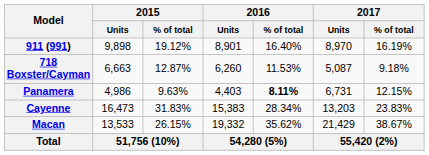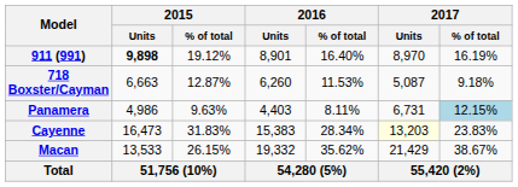911 (991) | 2015 / Units: normal -> bold
Panamera | 2016 / % of total: bold -> normal
Panamera | 2017 / % of total: no background -> lightblue background
Cayenne | 2017 / Units: no background -> lightyellow background
